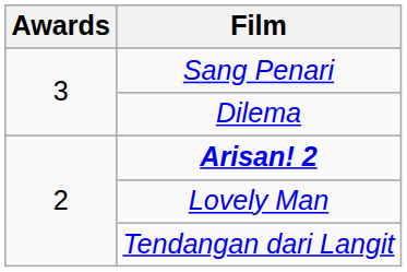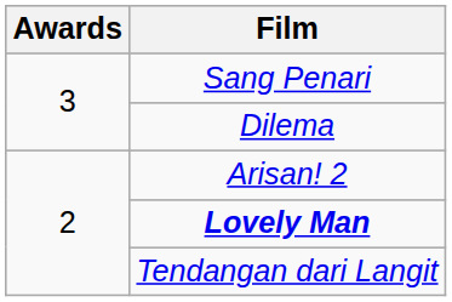Arisan! 2 | Film: bold -> normal
Lovely Man | Film: normal -> bold
